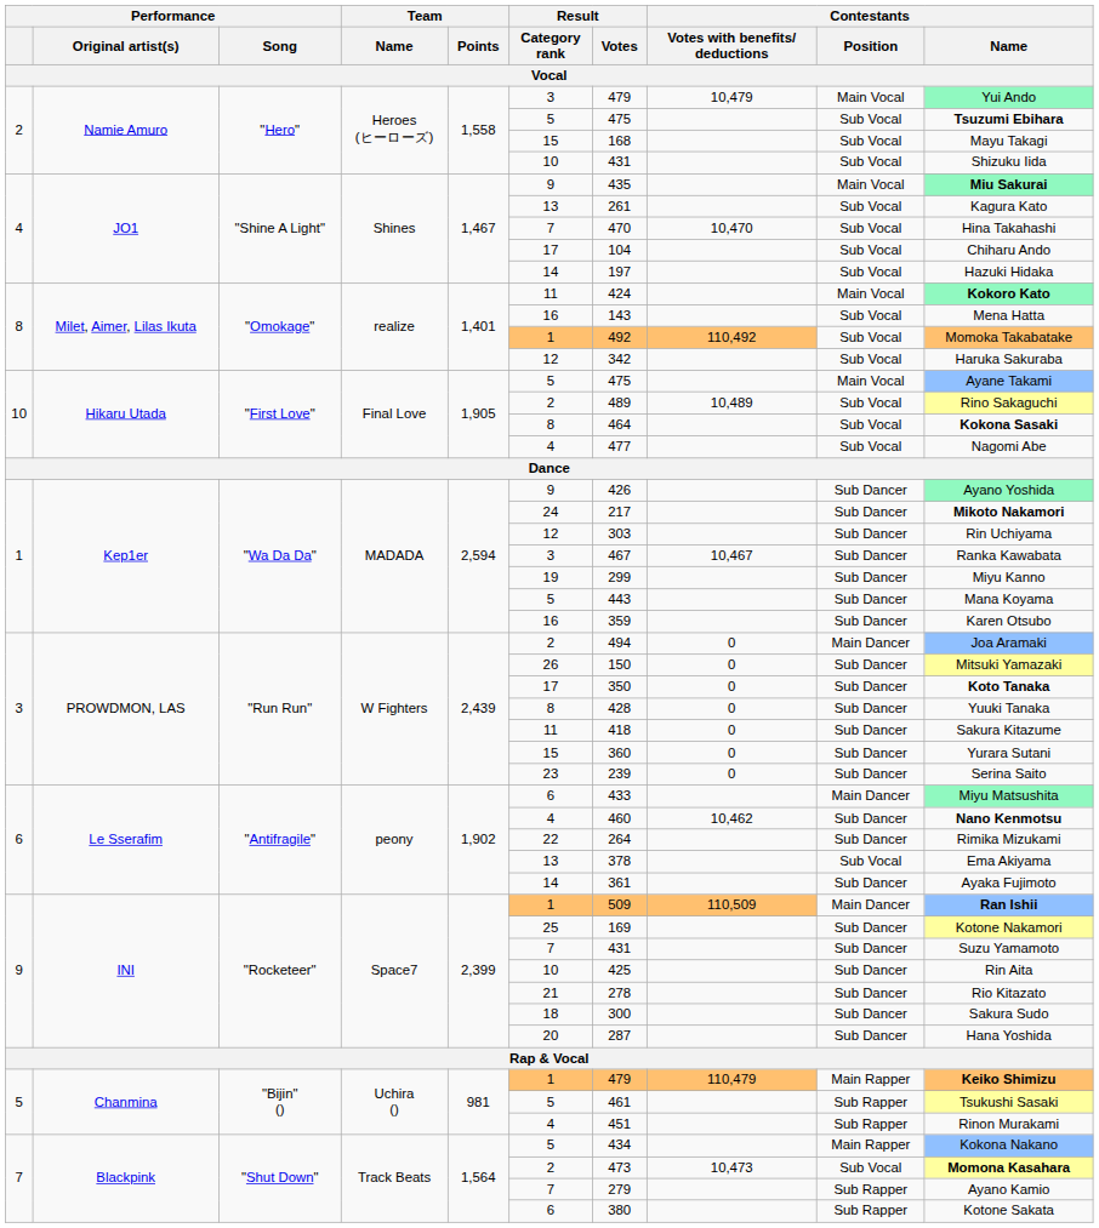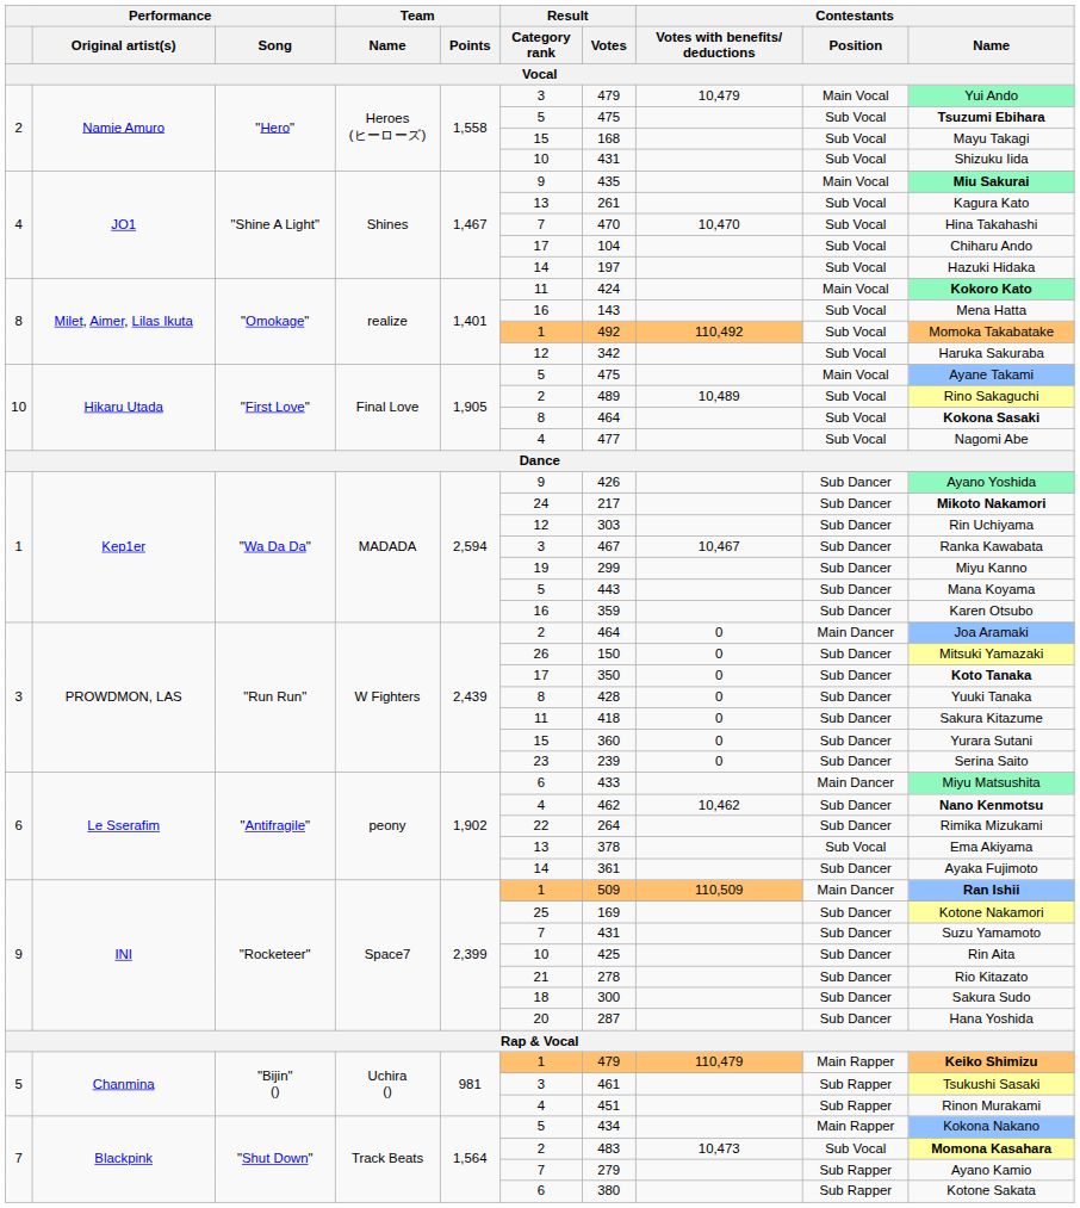row 29 | Result / Votes: 494 -> 464
row 37 | Result / Votes: 460 -> 462
row 50 | Result / Category rank: 5 -> 3
row 53 | Result / Votes: 473 -> 483
